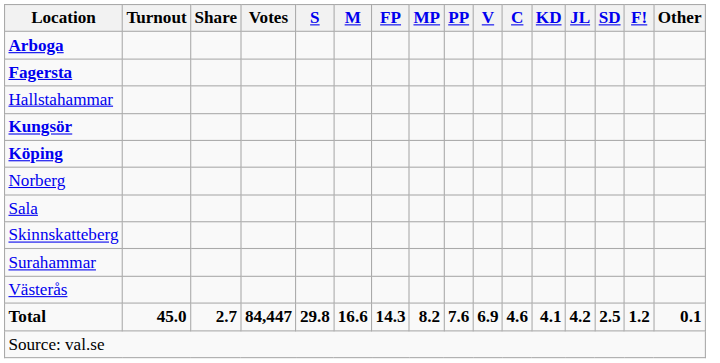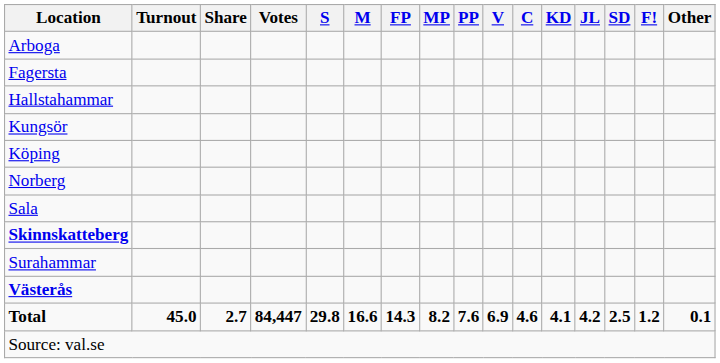Arboga | Location: bold -> normal
Fagersta | Location: bold -> normal
Kungsör | Location: bold -> normal
Köping | Location: bold -> normal
Skinnskatteberg | Location: normal -> bold
Västerås | Location: normal -> bold
